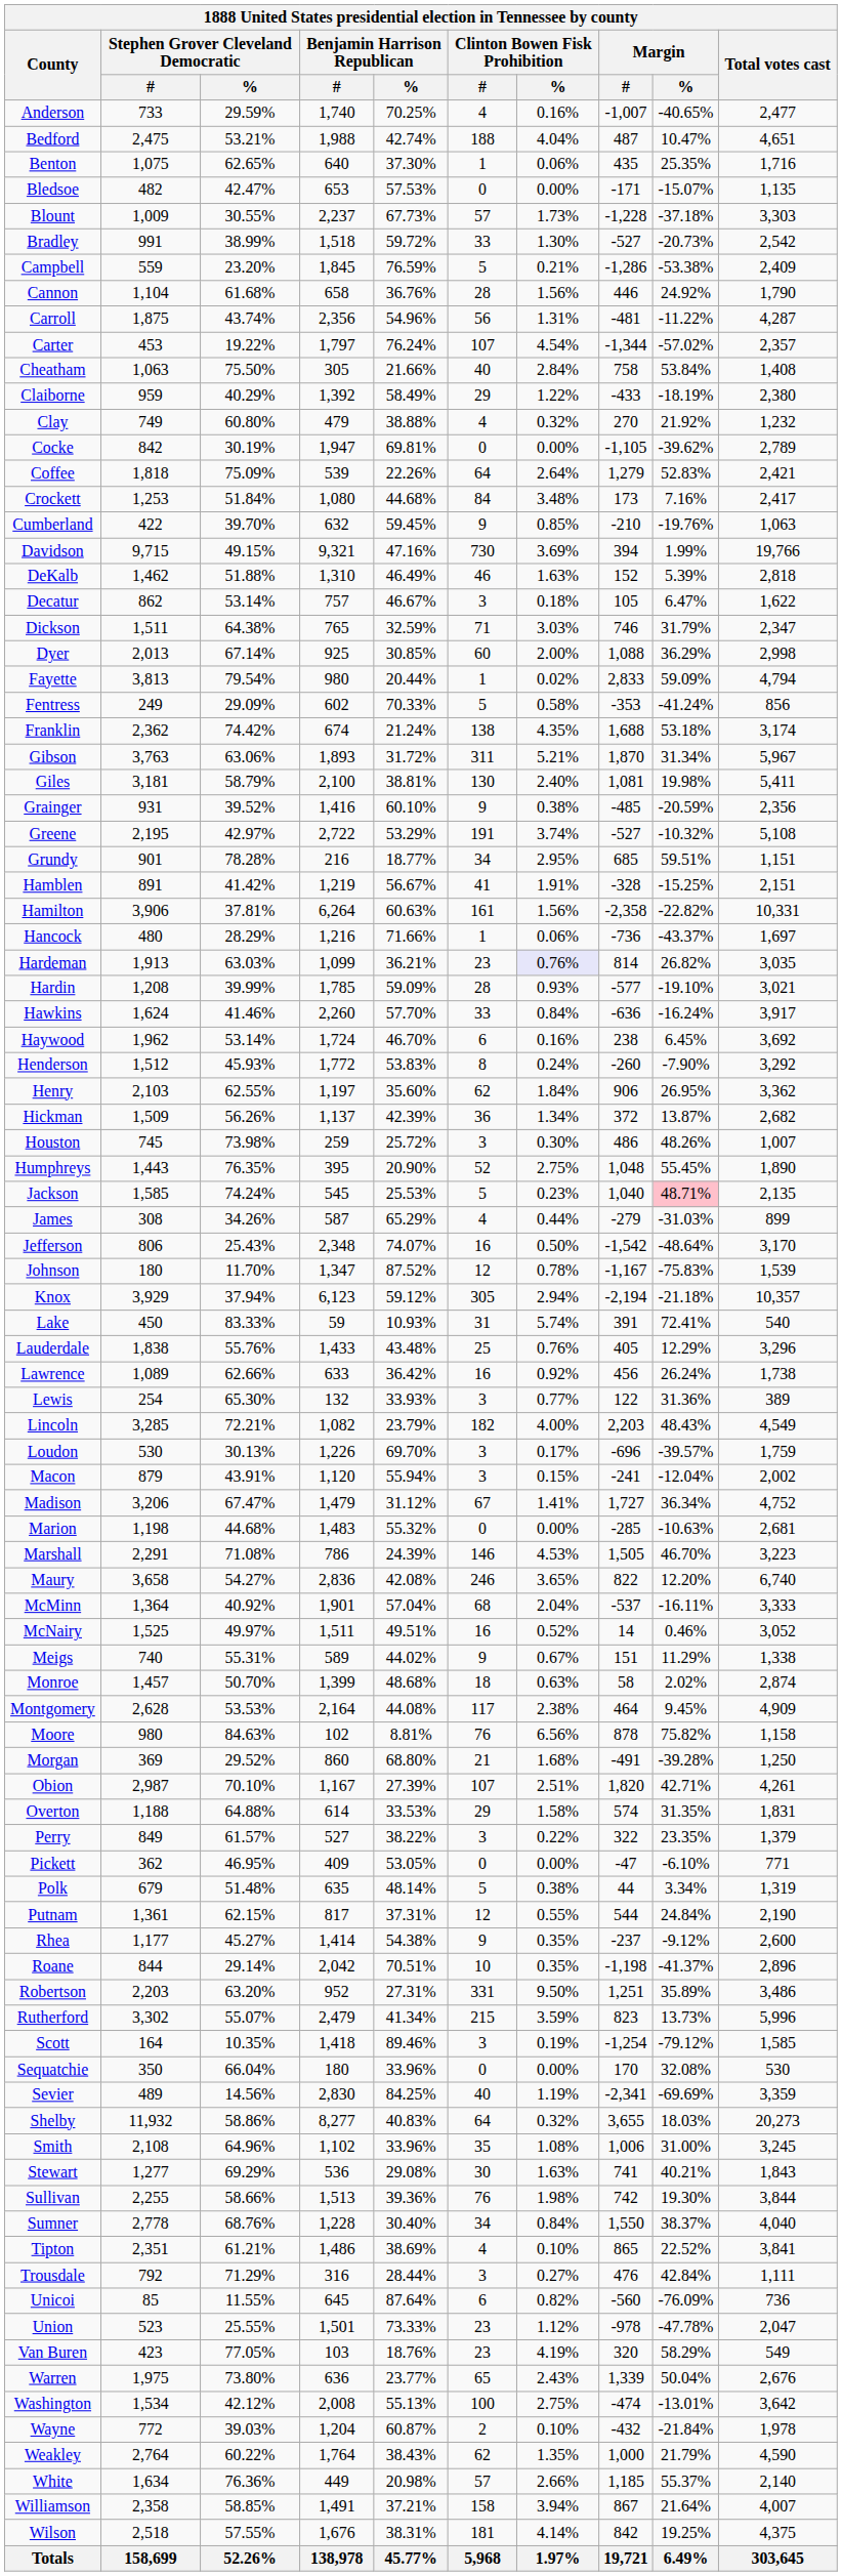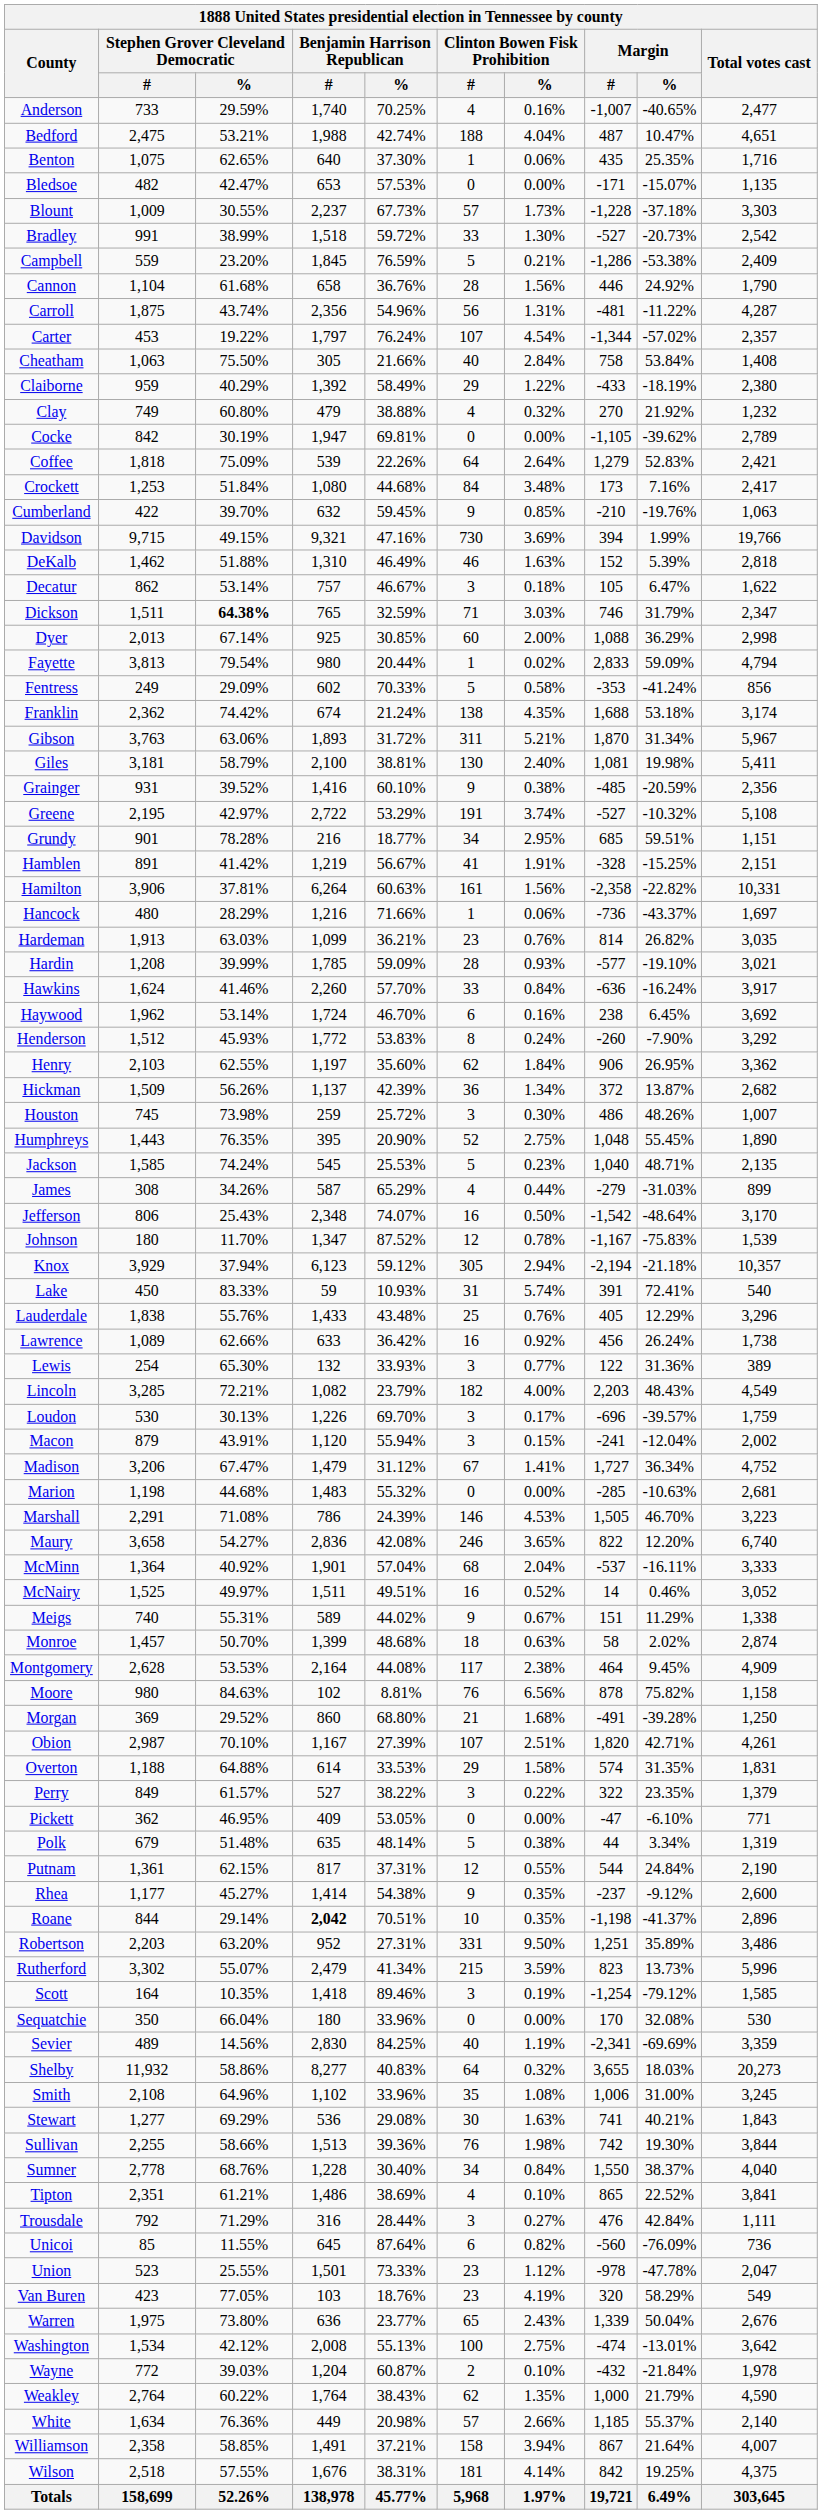Dickson | Stephen Grover Cleveland Democratic / %: normal -> bold
Hardeman | Clinton Bowen Fisk Prohibition / %: lavender background -> no background
Jackson | Margin / %: pink background -> no background
Roane | Benjamin Harrison Republican / #: normal -> bold
